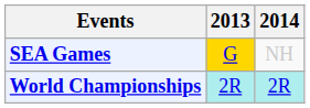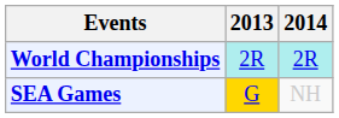rows swapped: SEA Games <-> World Championships
